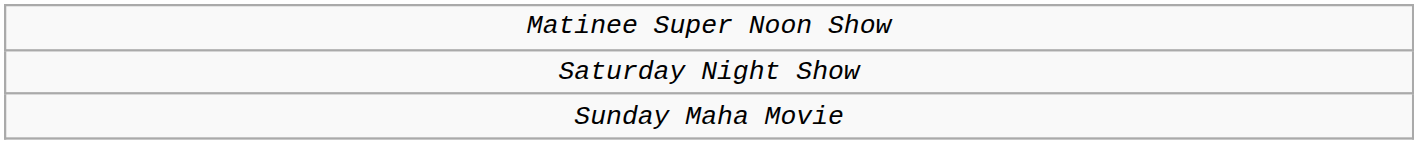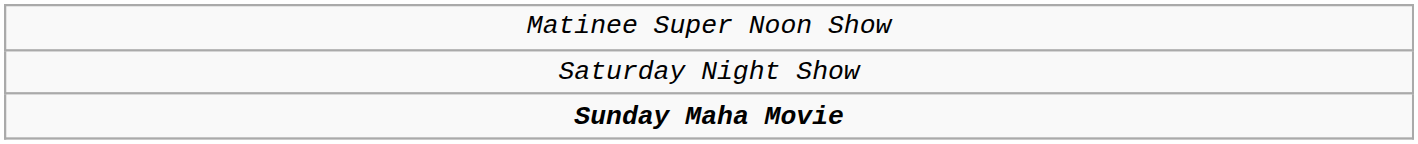row 3 | column 1: normal -> bold
